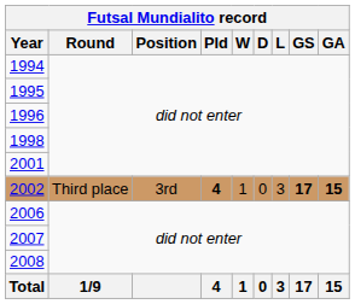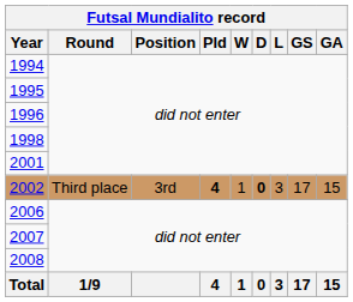2002 | D: normal -> bold
2002 | GS: bold -> normal
2002 | GA: bold -> normal
